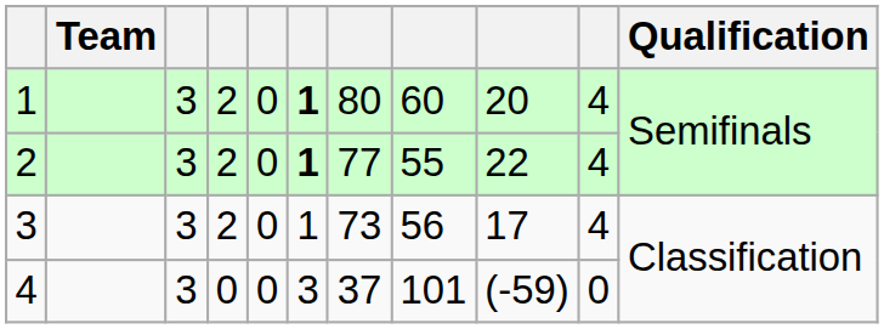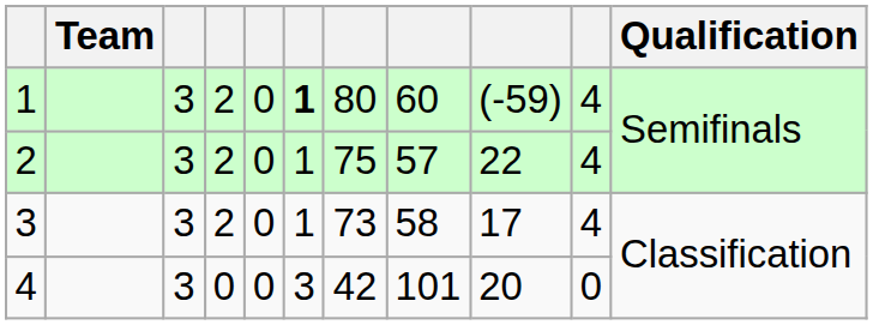row 2 | column 9: 20 -> (-59)
row 3 | column 6: bold -> normal
row 3 | column 7: 77 -> 75
row 3 | column 8: 55 -> 57
row 4 | column 8: 56 -> 58
row 5 | column 7: 37 -> 42
row 5 | column 9: (-59) -> 20
